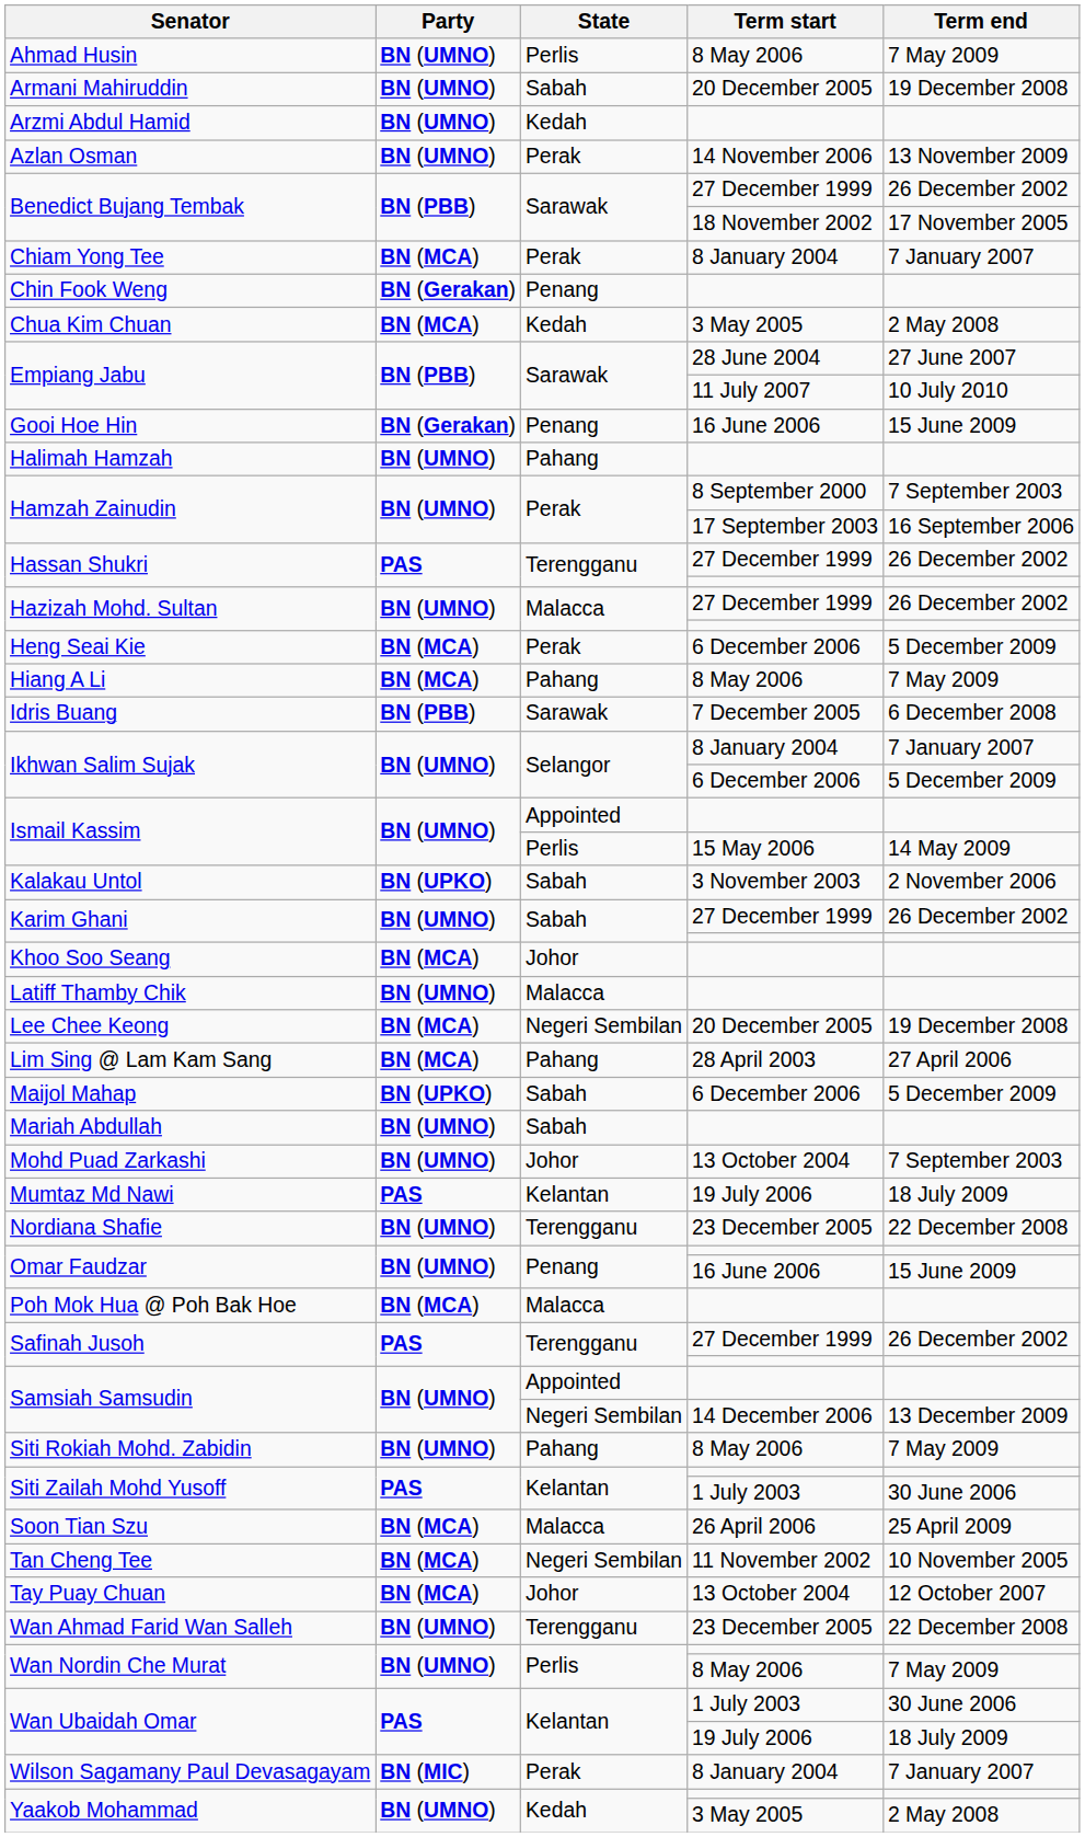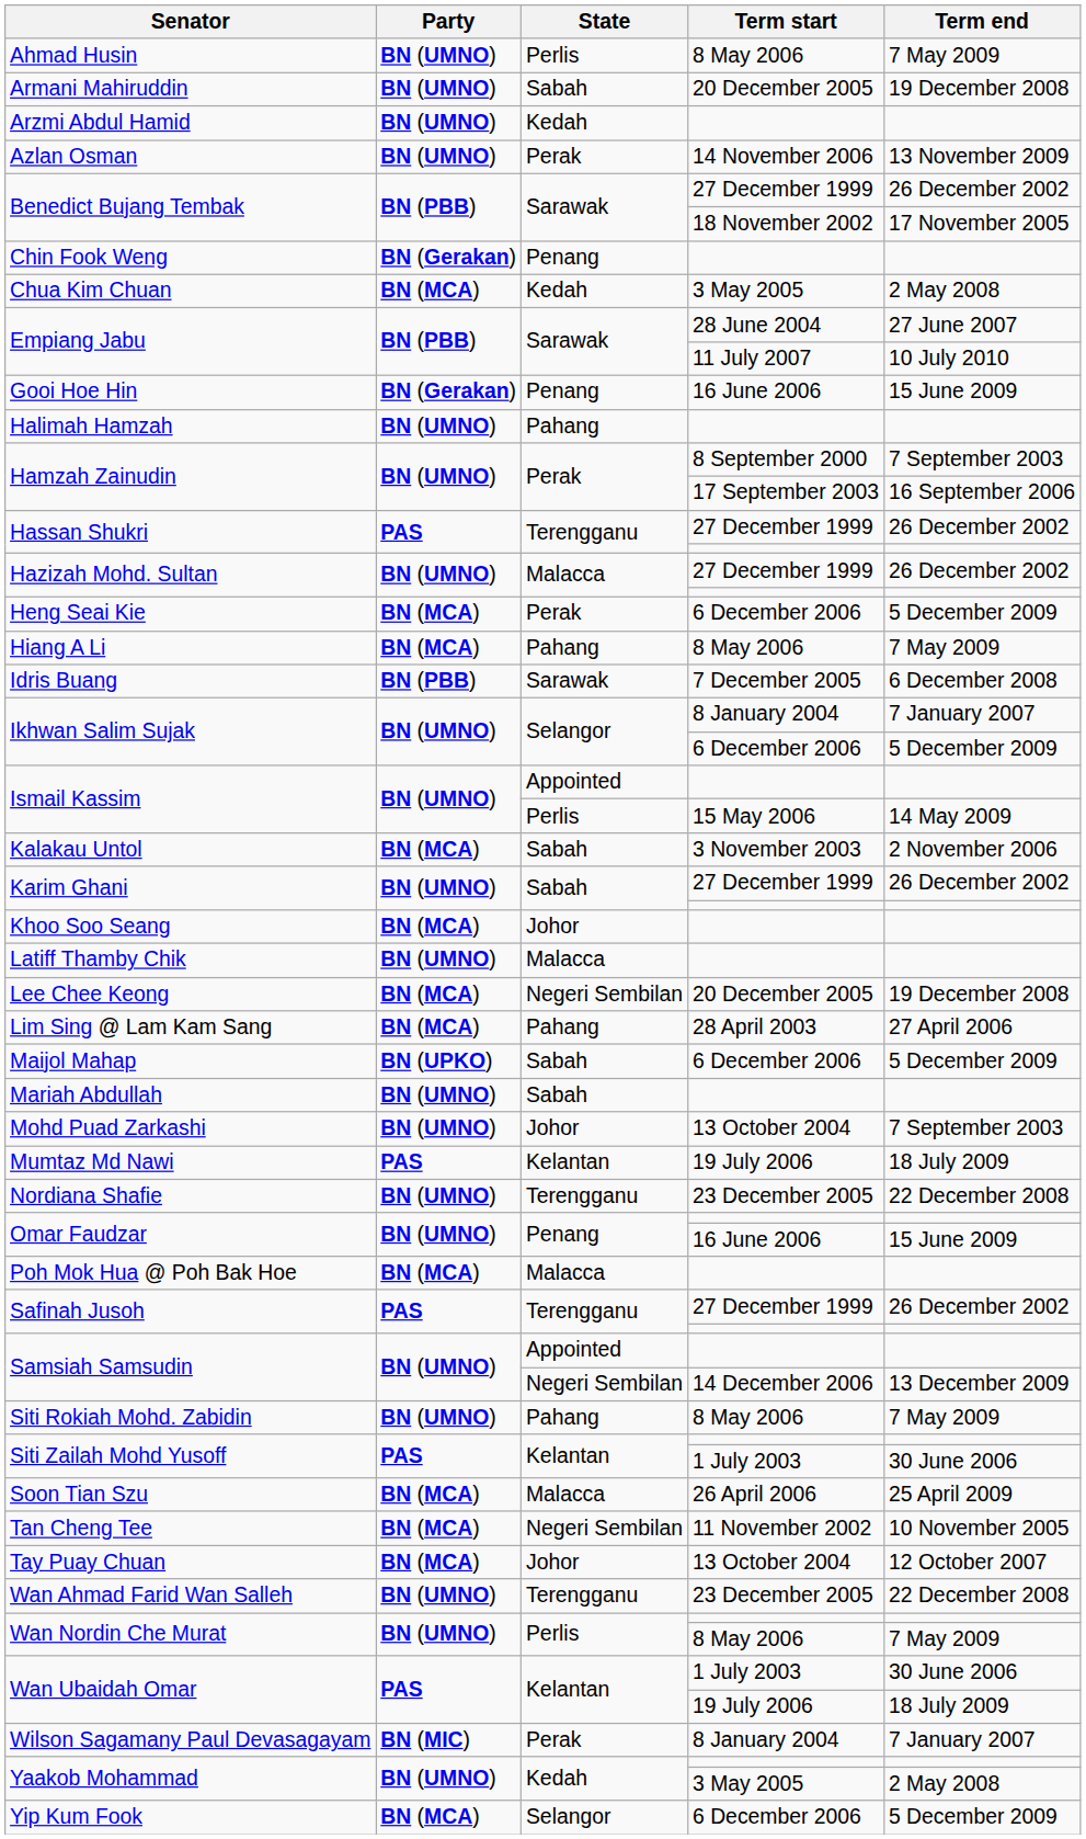- row: Chiam Yong Tee | BN (MCA) | Perak | 8 January 2004 | 7 January 2007
Kalakau Untol | Party: BN (UPKO) -> BN (MCA)
+ row: Yip Kum Fook | BN (MCA) | Selangor | 6 December 2006 | 5 December 2009
